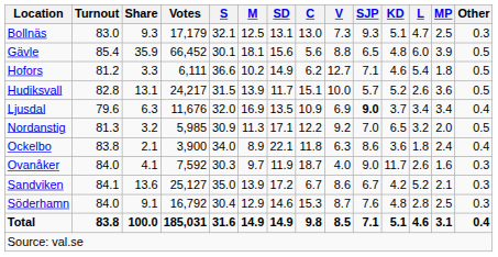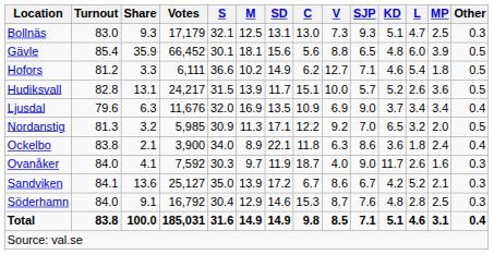Ljusdal | SJP: bold -> normal
